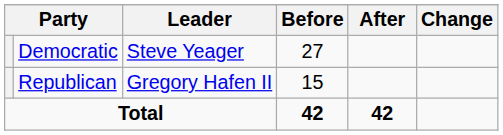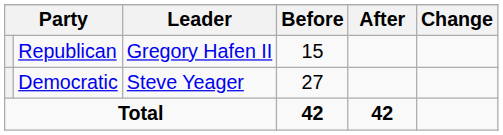rows swapped: Democratic <-> Republican
